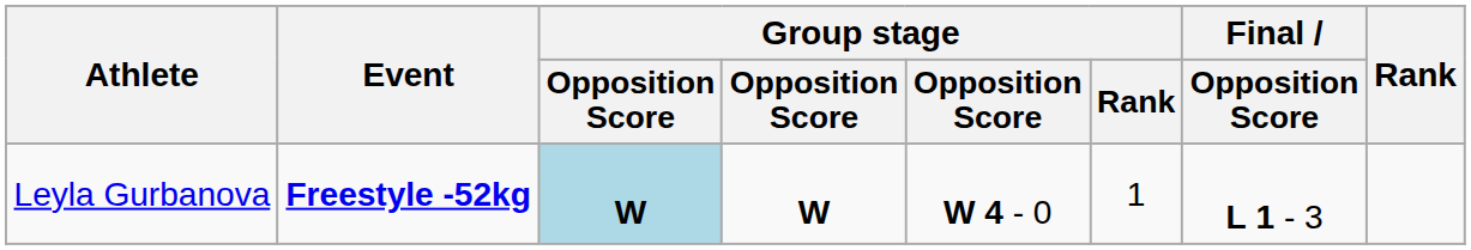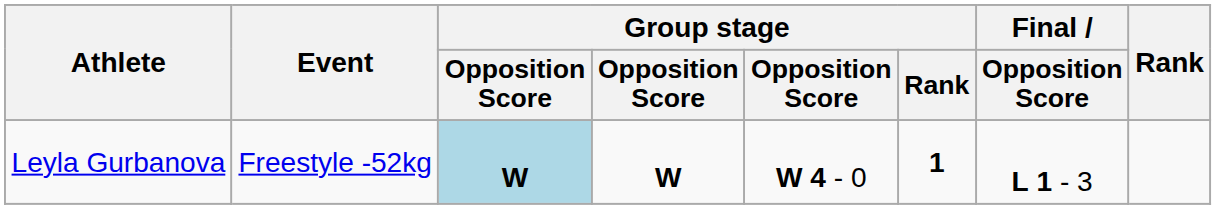Leyla Gurbanova | Event: bold -> normal
Leyla Gurbanova | Group stage / Rank: normal -> bold
